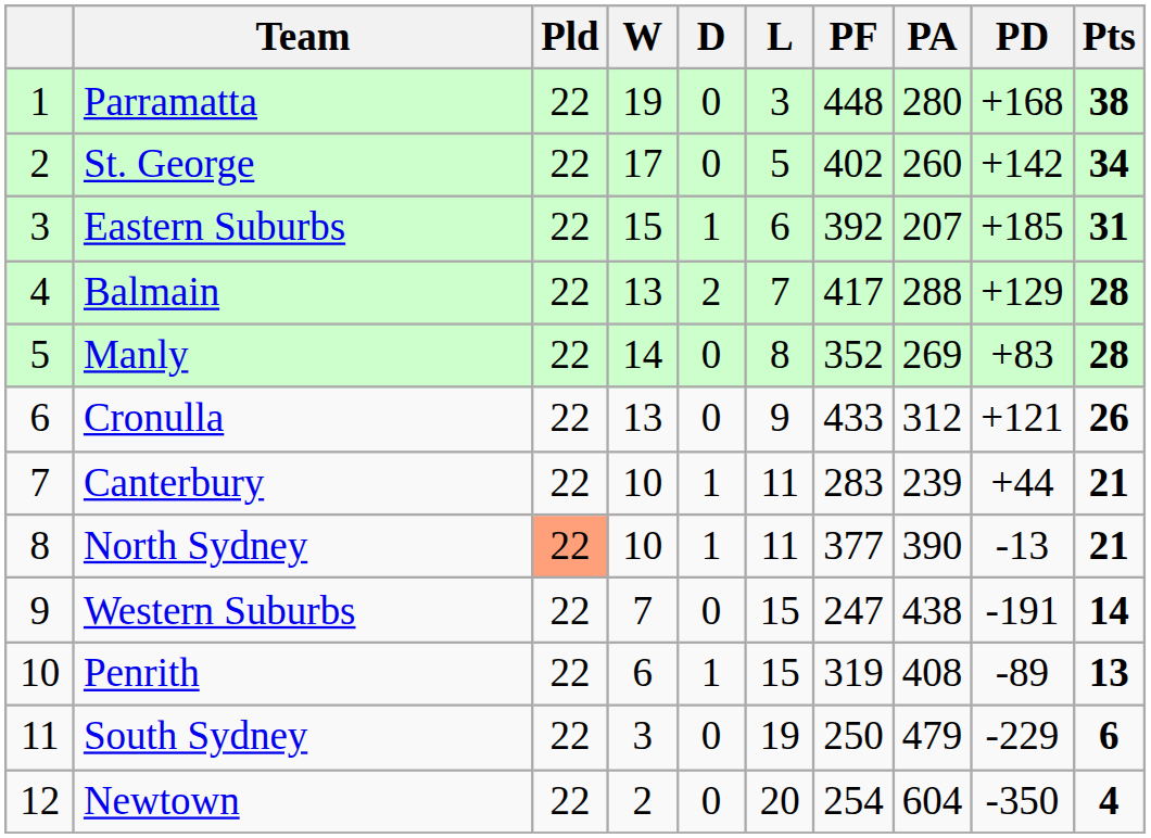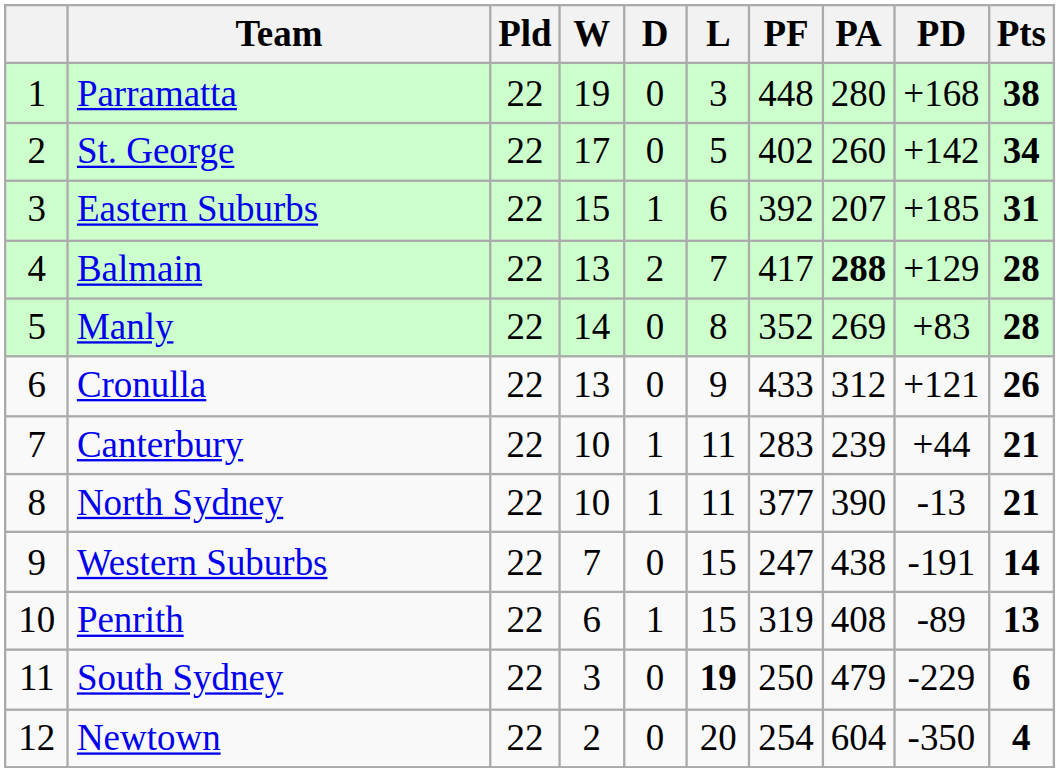Balmain | PA: normal -> bold
North Sydney | Pld: lightsalmon background -> no background
South Sydney | L: normal -> bold
